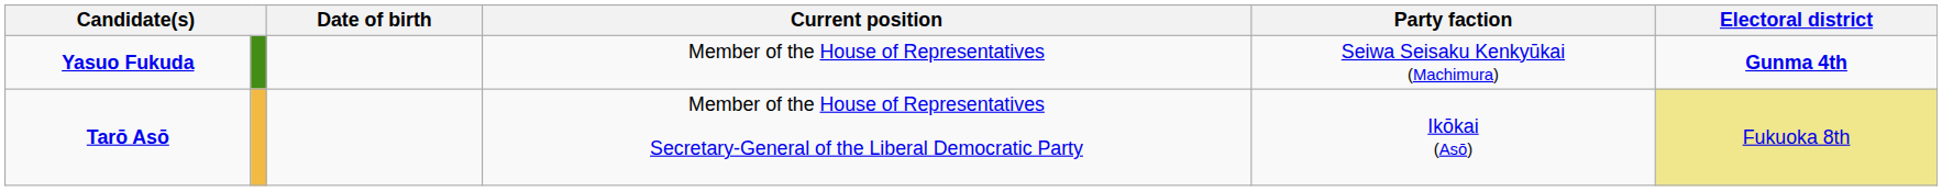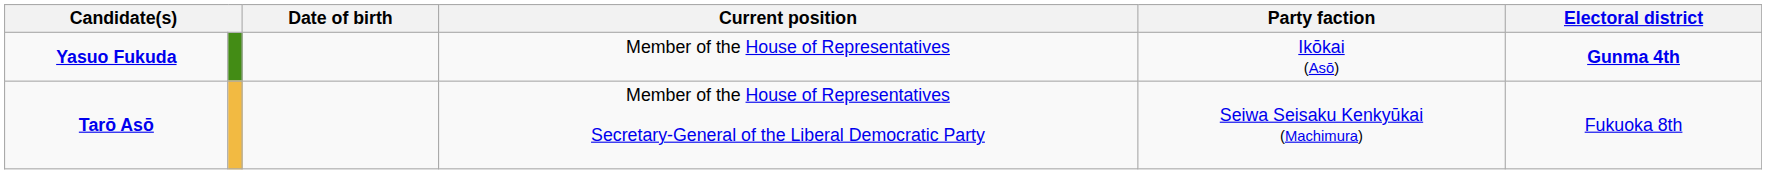Yasuo Fukuda | Party faction: Seiwa Seisaku Kenkyūkai (Machimura) -> Ikōkai (Asō)
Tarō Asō | Party faction: Ikōkai (Asō) -> Seiwa Seisaku Kenkyūkai (Machimura)
Tarō Asō | Electoral district: khaki background -> no background
